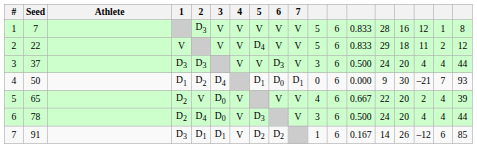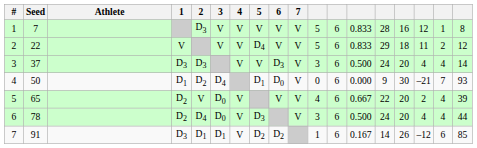row 4 | column 18: 44 -> 14
row 5 | 7: D1 -> V
